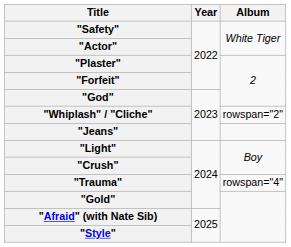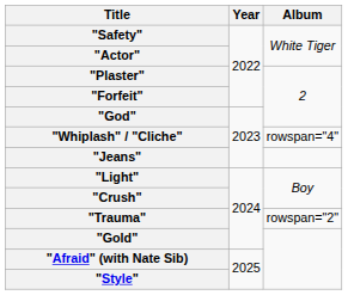"Whiplash" / "Cliche" | Album: rowspan="2" -> rowspan="4"
"Trauma" | Album: rowspan="4" -> rowspan="2"
